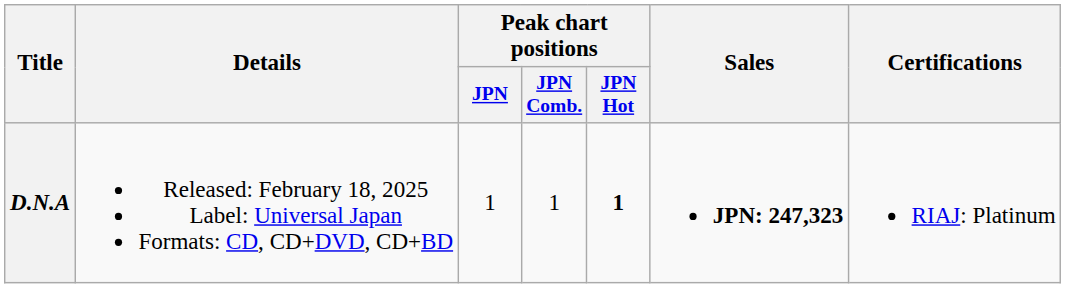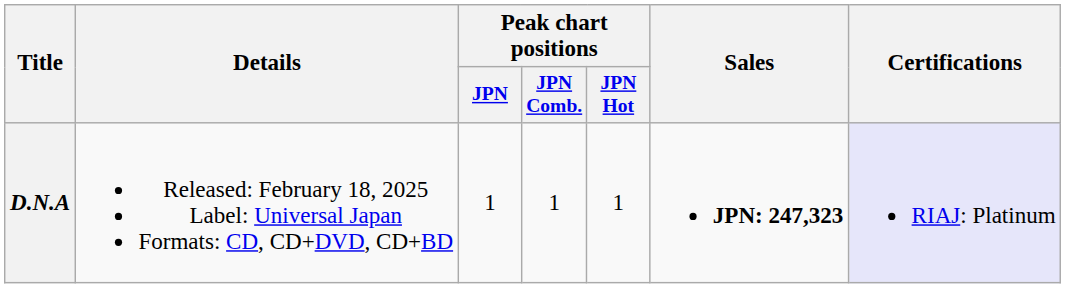D.N.A | Peak chart positions / JPN Hot: bold -> normal
D.N.A | Certifications: no background -> lavender background
